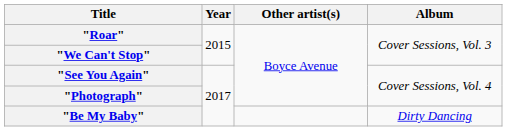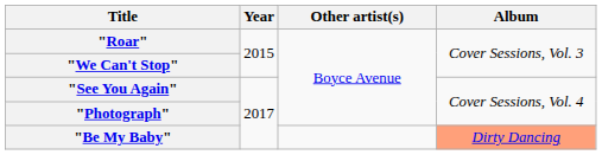"Be My Baby" | Album: no background -> lightsalmon background
